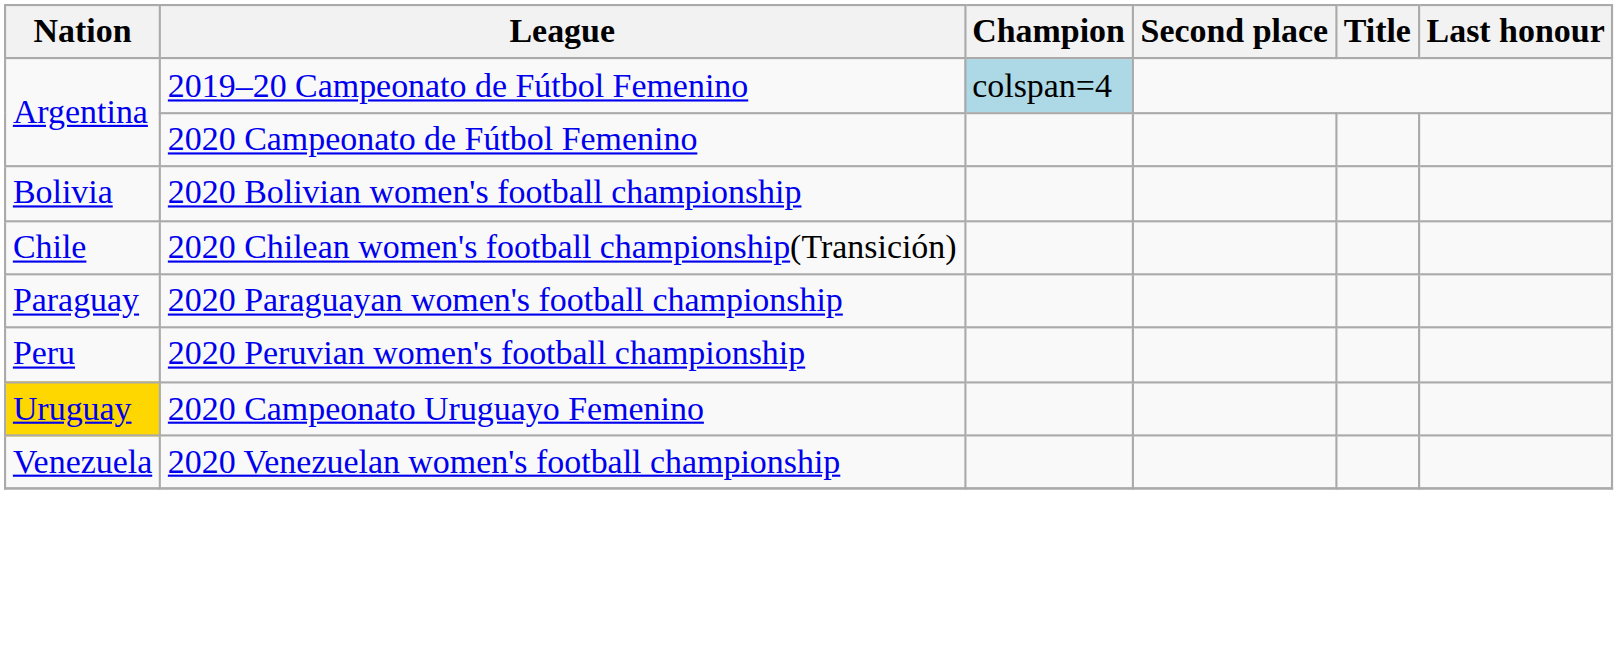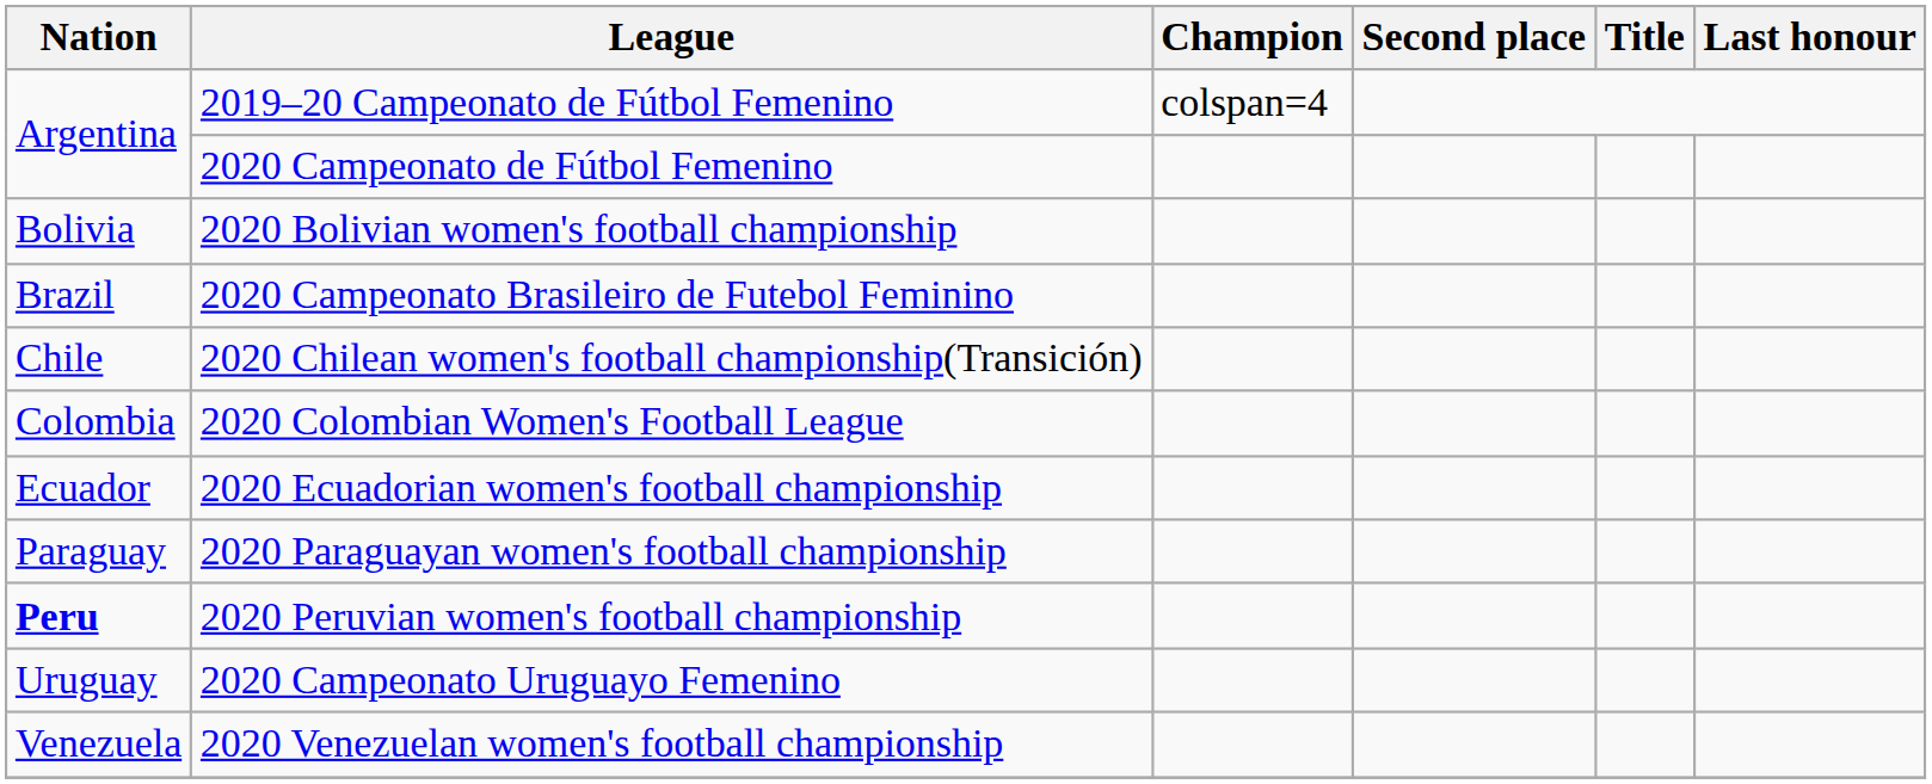2019–20 Campeonato de Fútbol Femenino | Champion: lightblue background -> no background
+ row: Brazil | 2020 Campeonato Brasileiro de Futebol Feminino
+ row: Colombia | 2020 Colombian Women's Football League
+ row: Ecuador | 2020 Ecuadorian women's football championship
2020 Peruvian women's football championship | Nation: normal -> bold
2020 Campeonato Uruguayo Femenino | Nation: gold background -> no background
